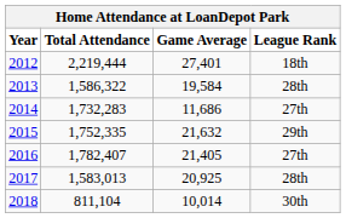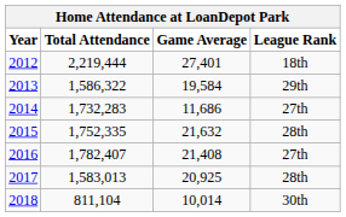2013 | League Rank: 28th -> 29th
2015 | League Rank: 29th -> 28th
2016 | Game Average: 21,405 -> 21,408
